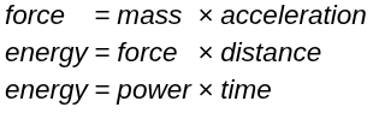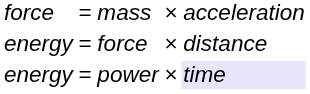power | column 5: no background -> lavender background
